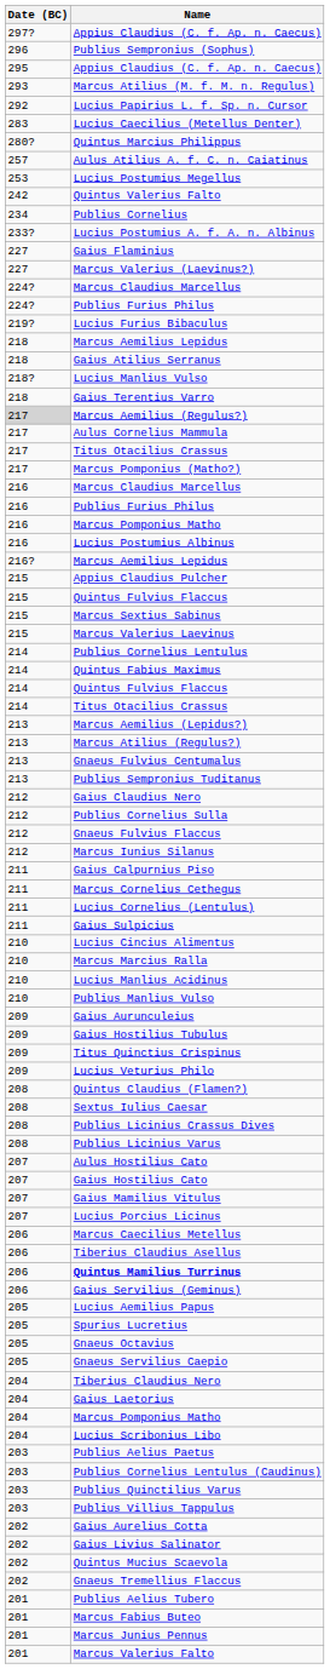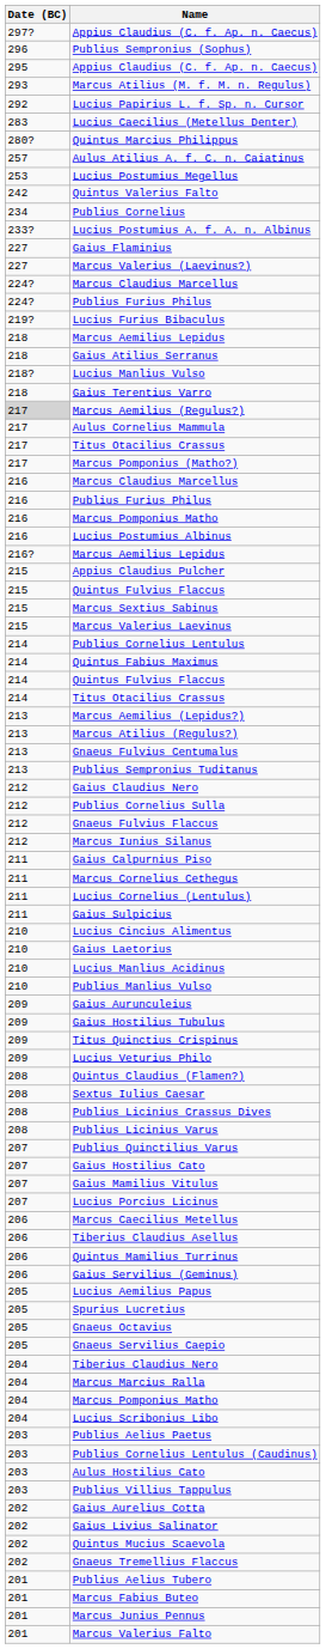row 53 | Name: Marcus Marcius Ralla -> Gaius Laetorius
row 64 | Name: Aulus Hostilius Cato -> Publius Quinctilius Varus
row 70 | Name: bold -> normal
row 77 | Name: Gaius Laetorius -> Marcus Marcius Ralla
row 82 | Name: Publius Quinctilius Varus -> Aulus Hostilius Cato
